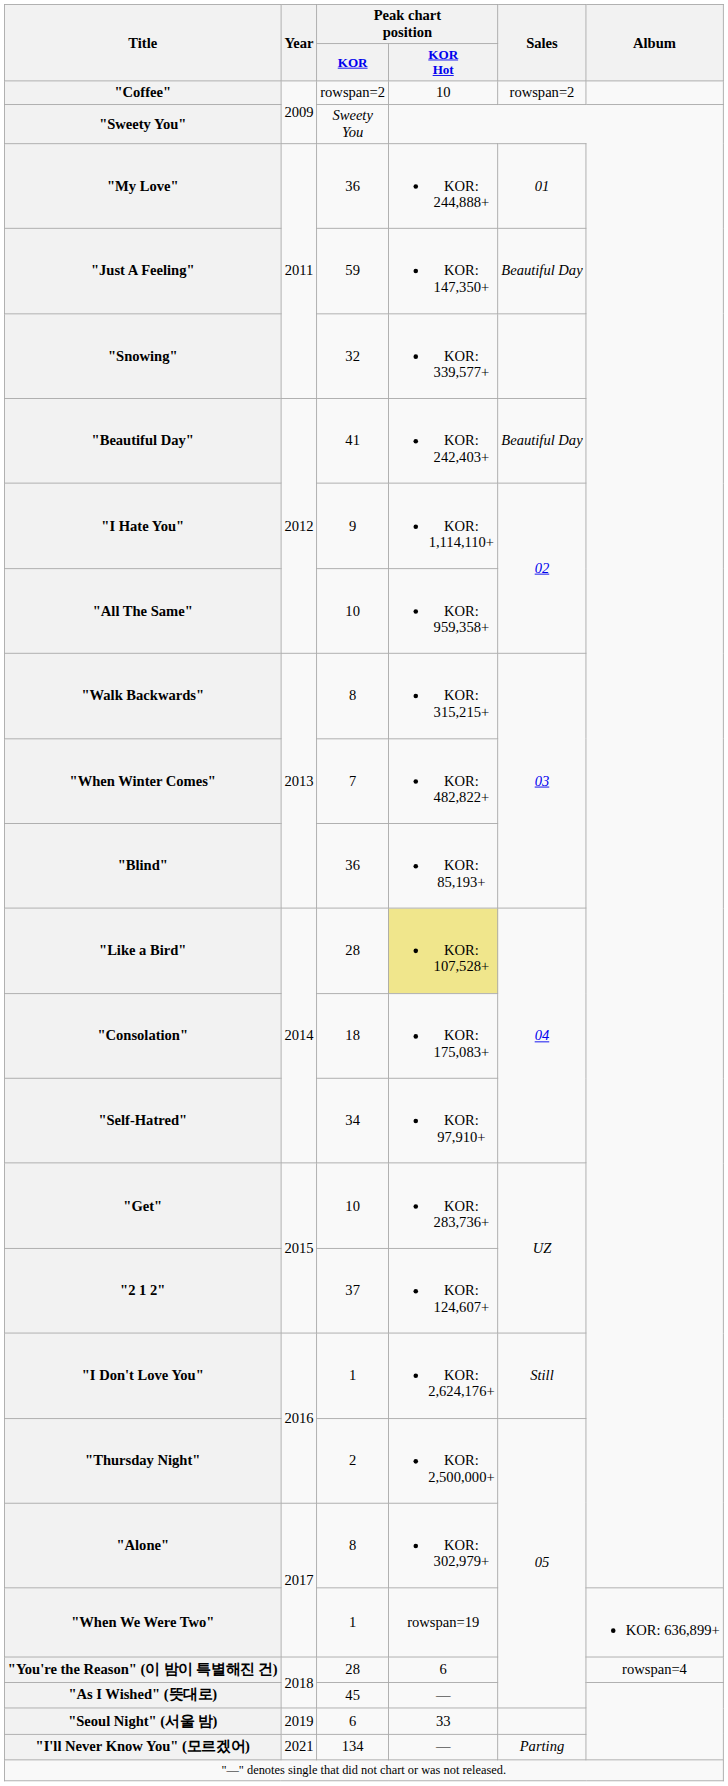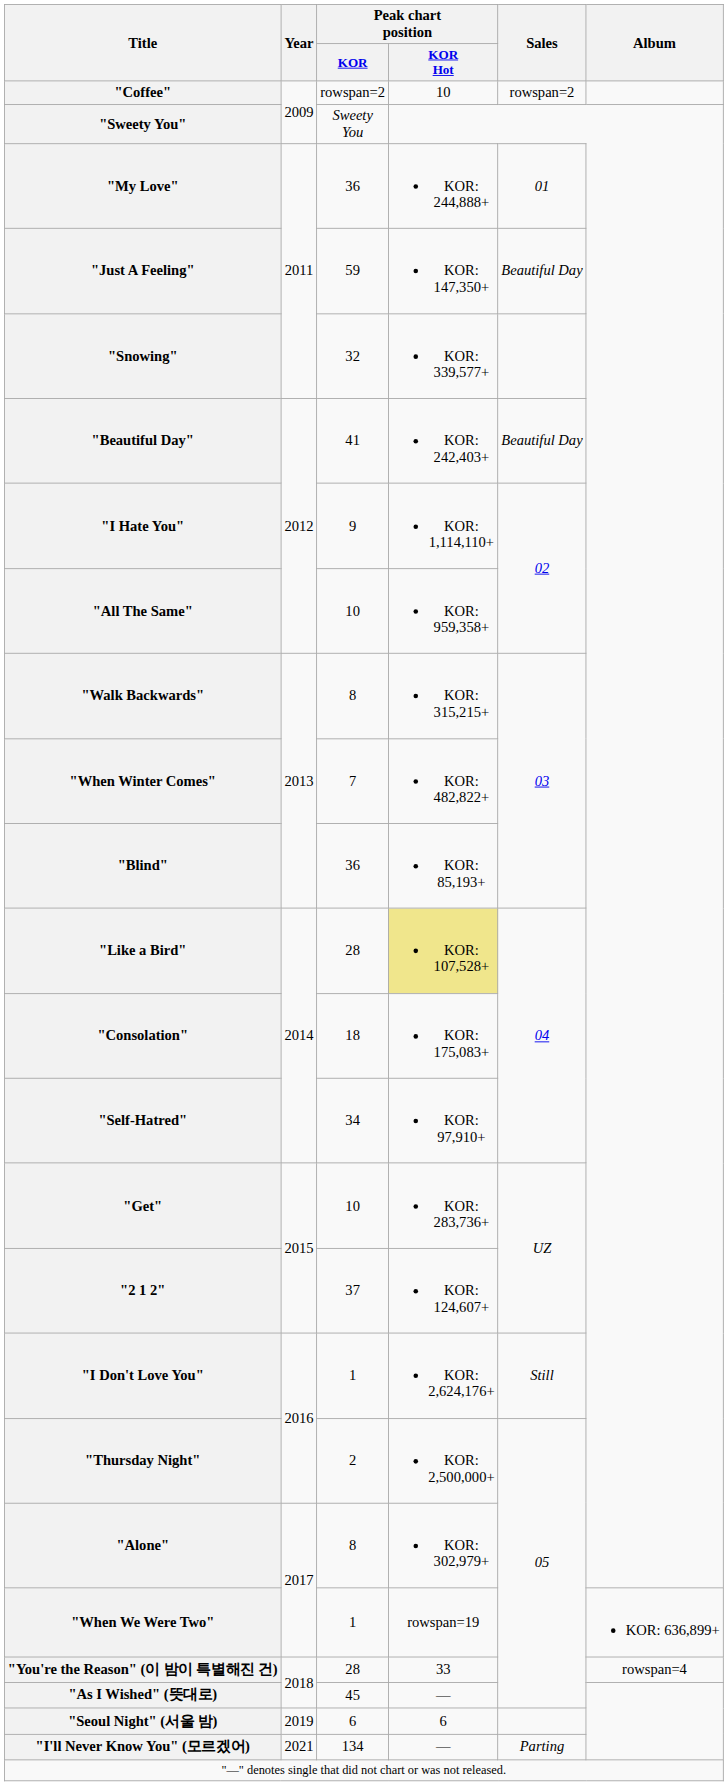"You're the Reason" (이 밤이 특별해진 건) | Peak chart position / KOR Hot: 6 -> 33
"Seoul Night" (서울 밤) | Peak chart position / KOR Hot: 33 -> 6
